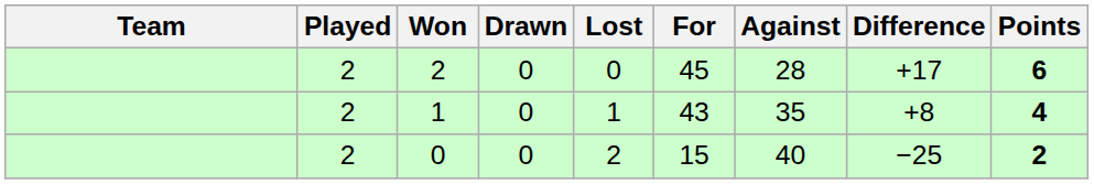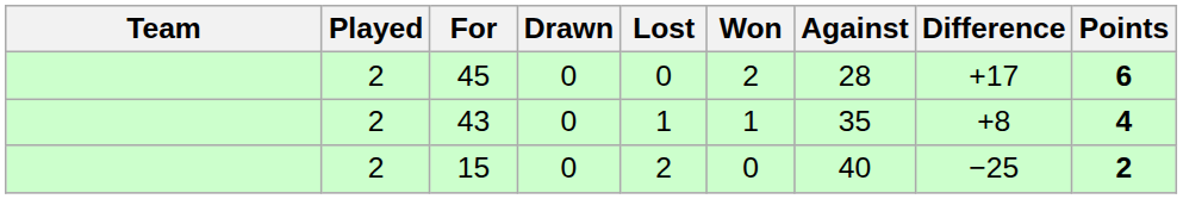columns swapped: Won <-> For
